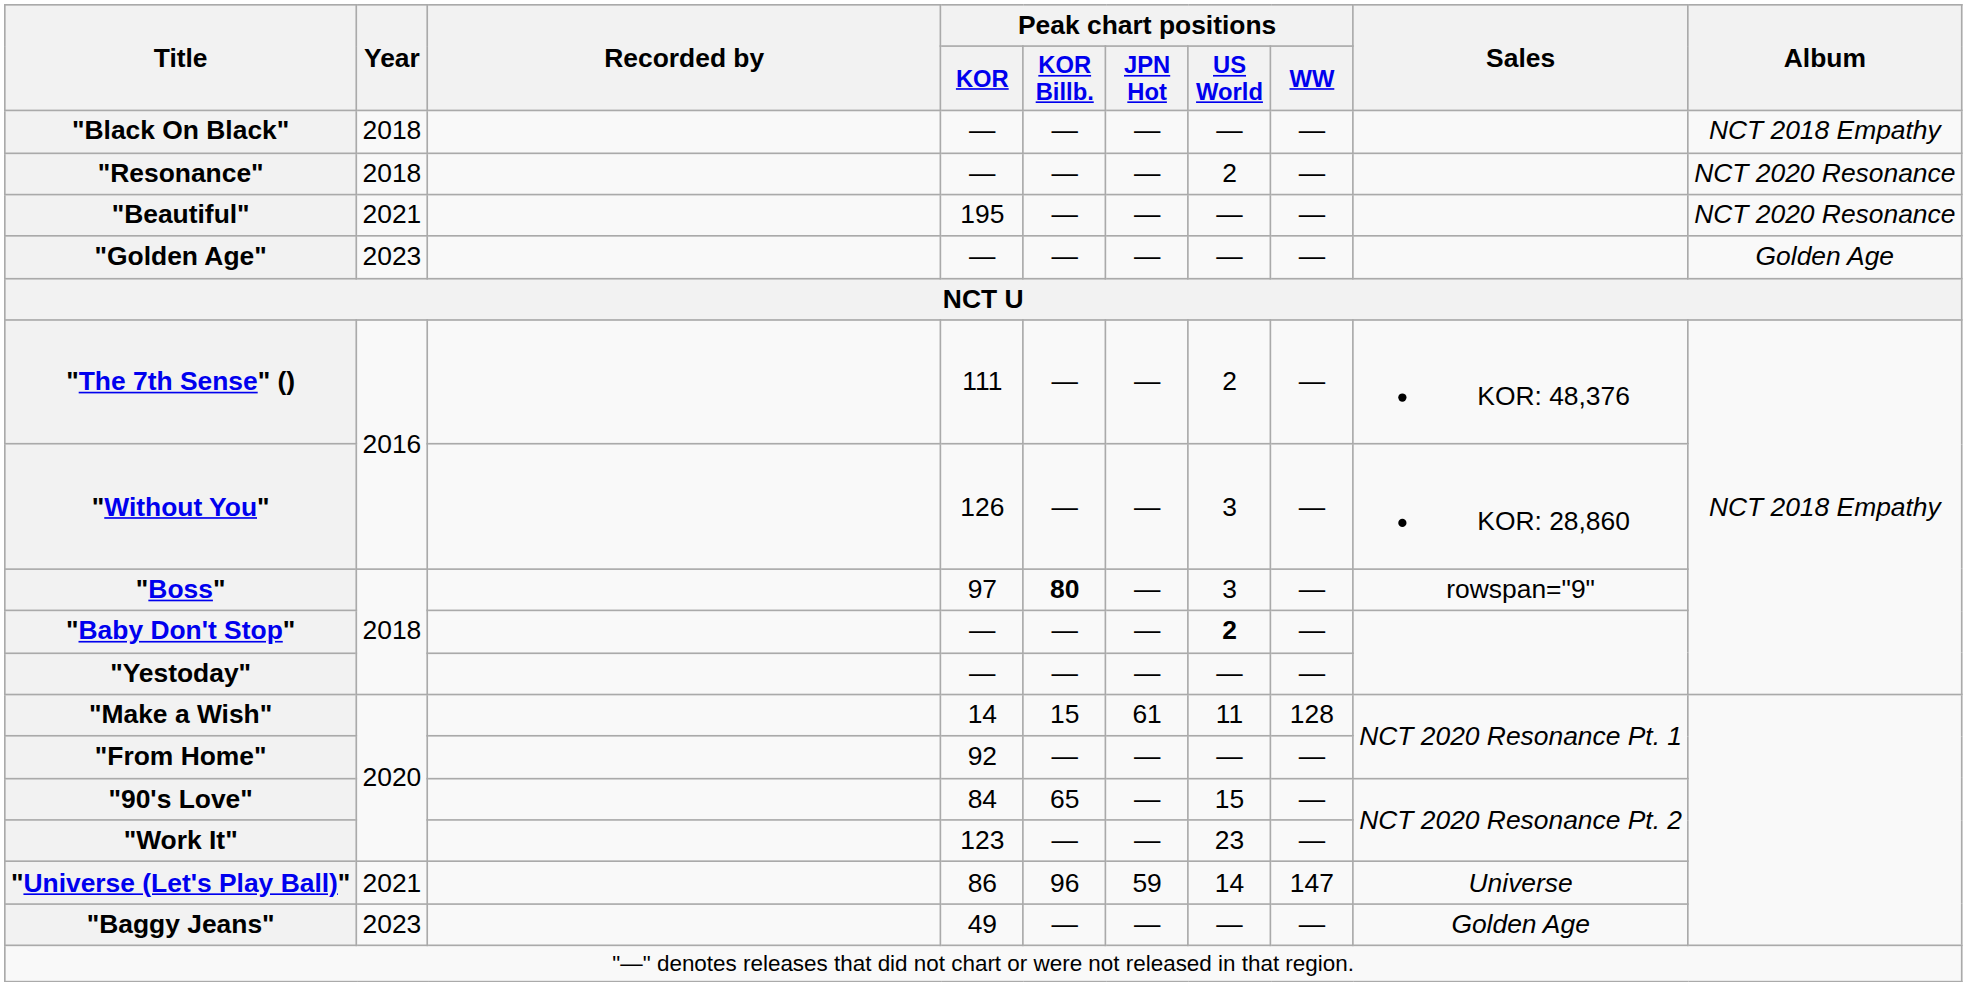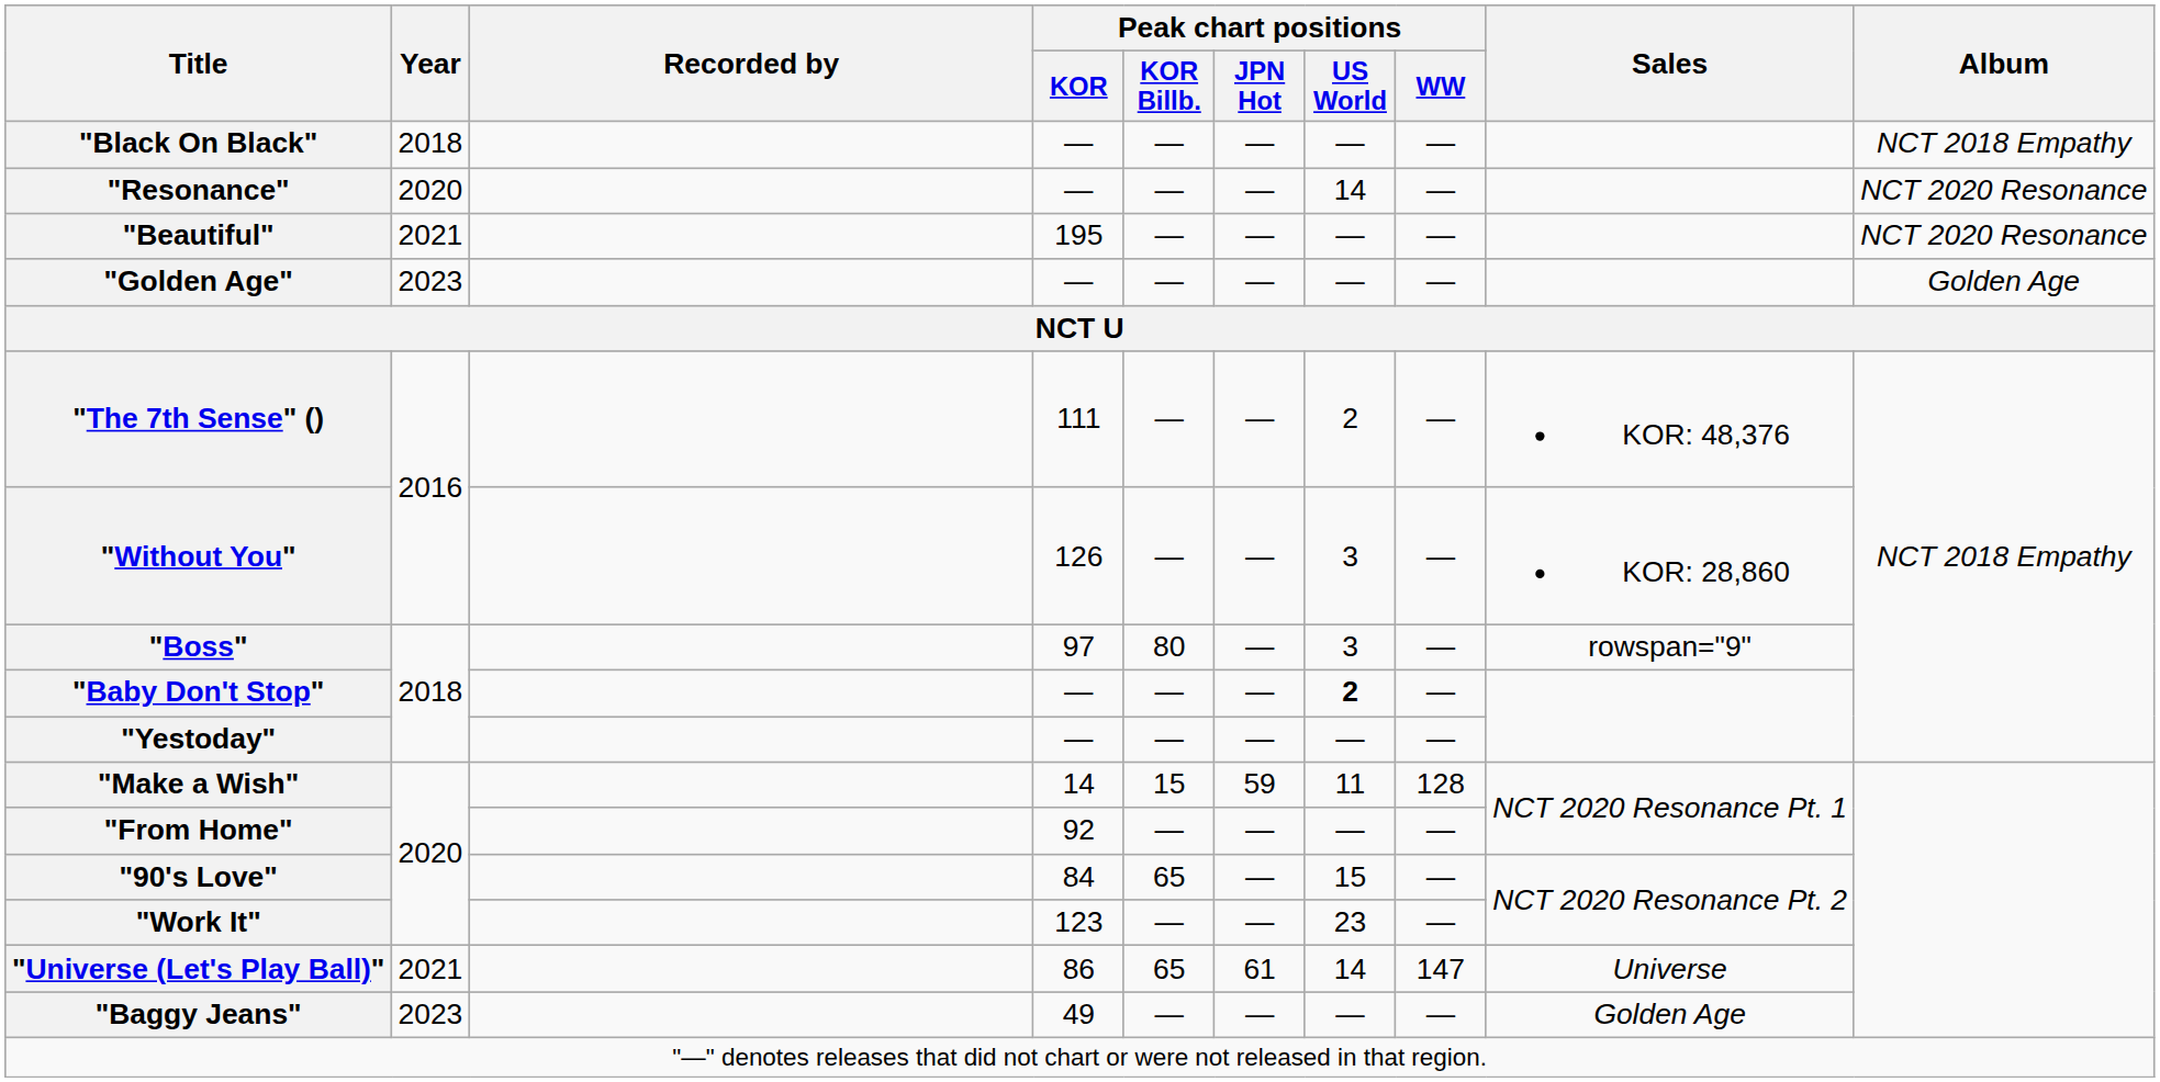"Resonance" | Year: 2018 -> 2020
"Resonance" | Peak chart positions / US World: 2 -> 14
"Boss" | Peak chart positions / KOR Billb.: bold -> normal
"Make a Wish" | Peak chart positions / JPN Hot: 61 -> 59
"Universe (Let's Play Ball)" | Peak chart positions / KOR Billb.: 96 -> 65
"Universe (Let's Play Ball)" | Peak chart positions / JPN Hot: 59 -> 61
